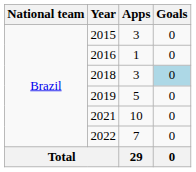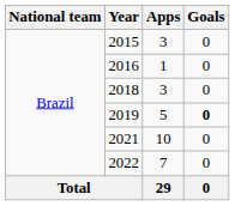2018 | Goals: lightblue background -> no background
2019 | Goals: normal -> bold
